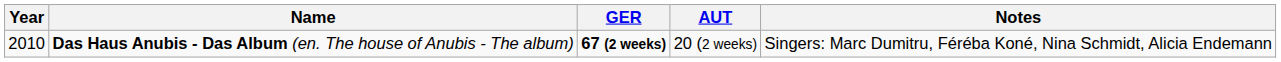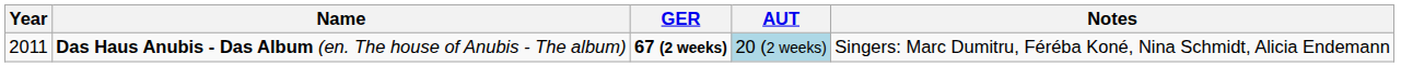row 2 | Year: 2010 -> 2011
row 2 | AUT: no background -> lightblue background
